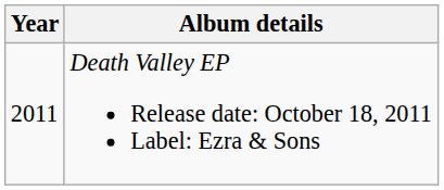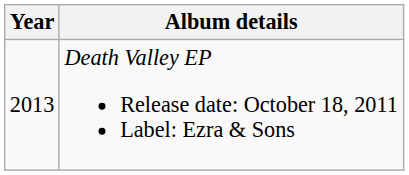row 2 | Year: 2011 -> 2013
